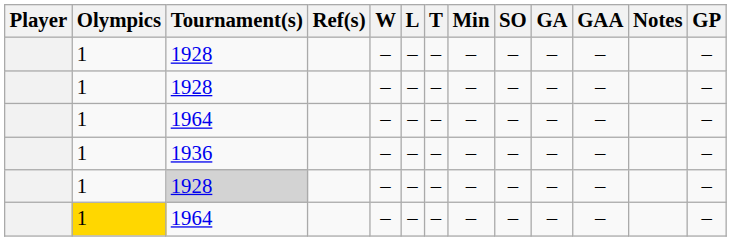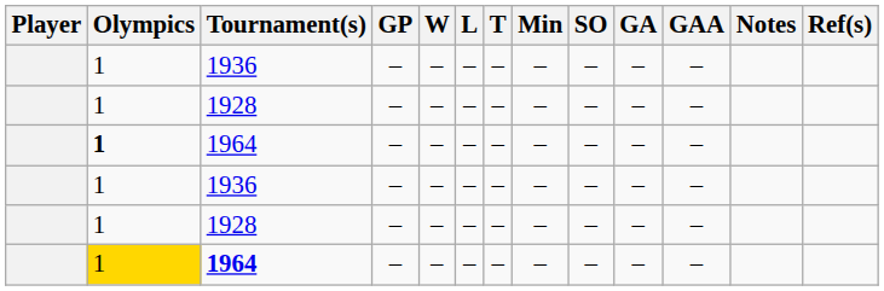columns swapped: GP <-> Ref(s)
row 2 | Tournament(s): 1928 -> 1936
row 4 | Olympics: normal -> bold
row 6 | Tournament(s): lightgrey background -> no background
row 7 | Tournament(s): normal -> bold
